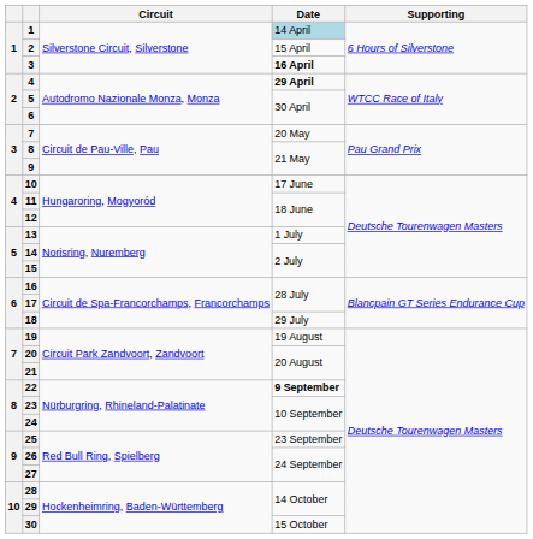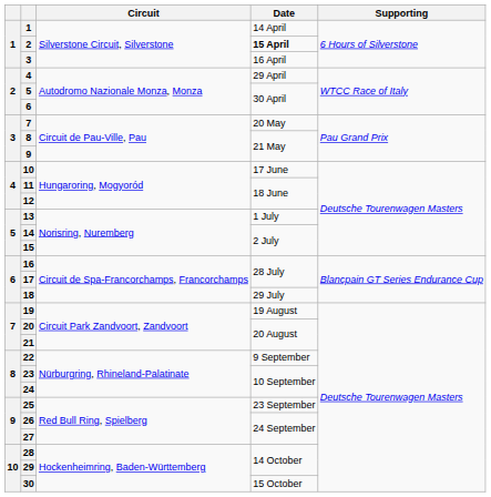14 April | Date: lightblue background -> no background
15 April | Date: normal -> bold
16 April | Date: bold -> normal
29 April | Date: bold -> normal
9 September | Date: bold -> normal
